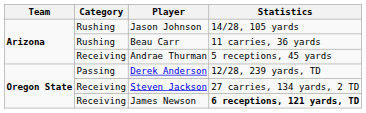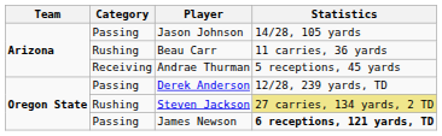Jason Johnson | Category: Rushing -> Passing
Steven Jackson | Category: Receiving -> Rushing
Steven Jackson | Statistics: no background -> khaki background
James Newson | Category: Receiving -> Passing
